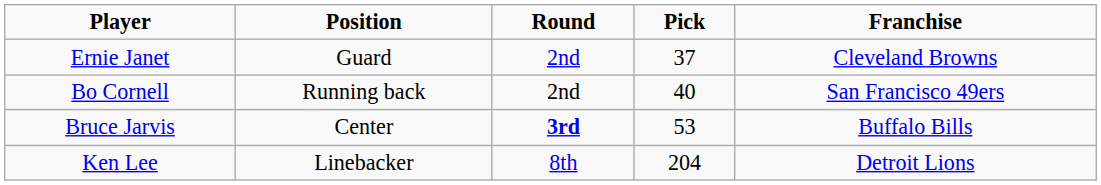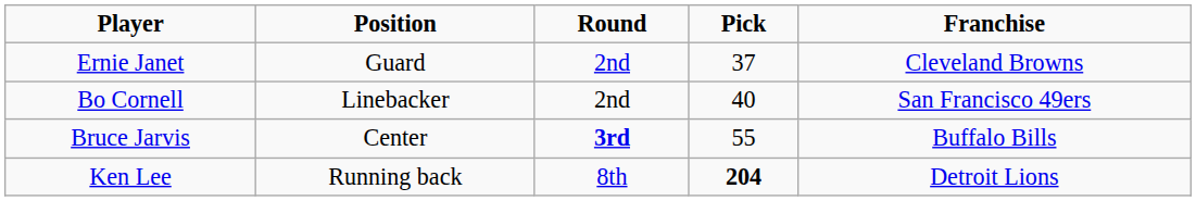Bo Cornell | Position: Running back -> Linebacker
Bruce Jarvis | Pick: 53 -> 55
Ken Lee | Position: Linebacker -> Running back
Ken Lee | Pick: normal -> bold
